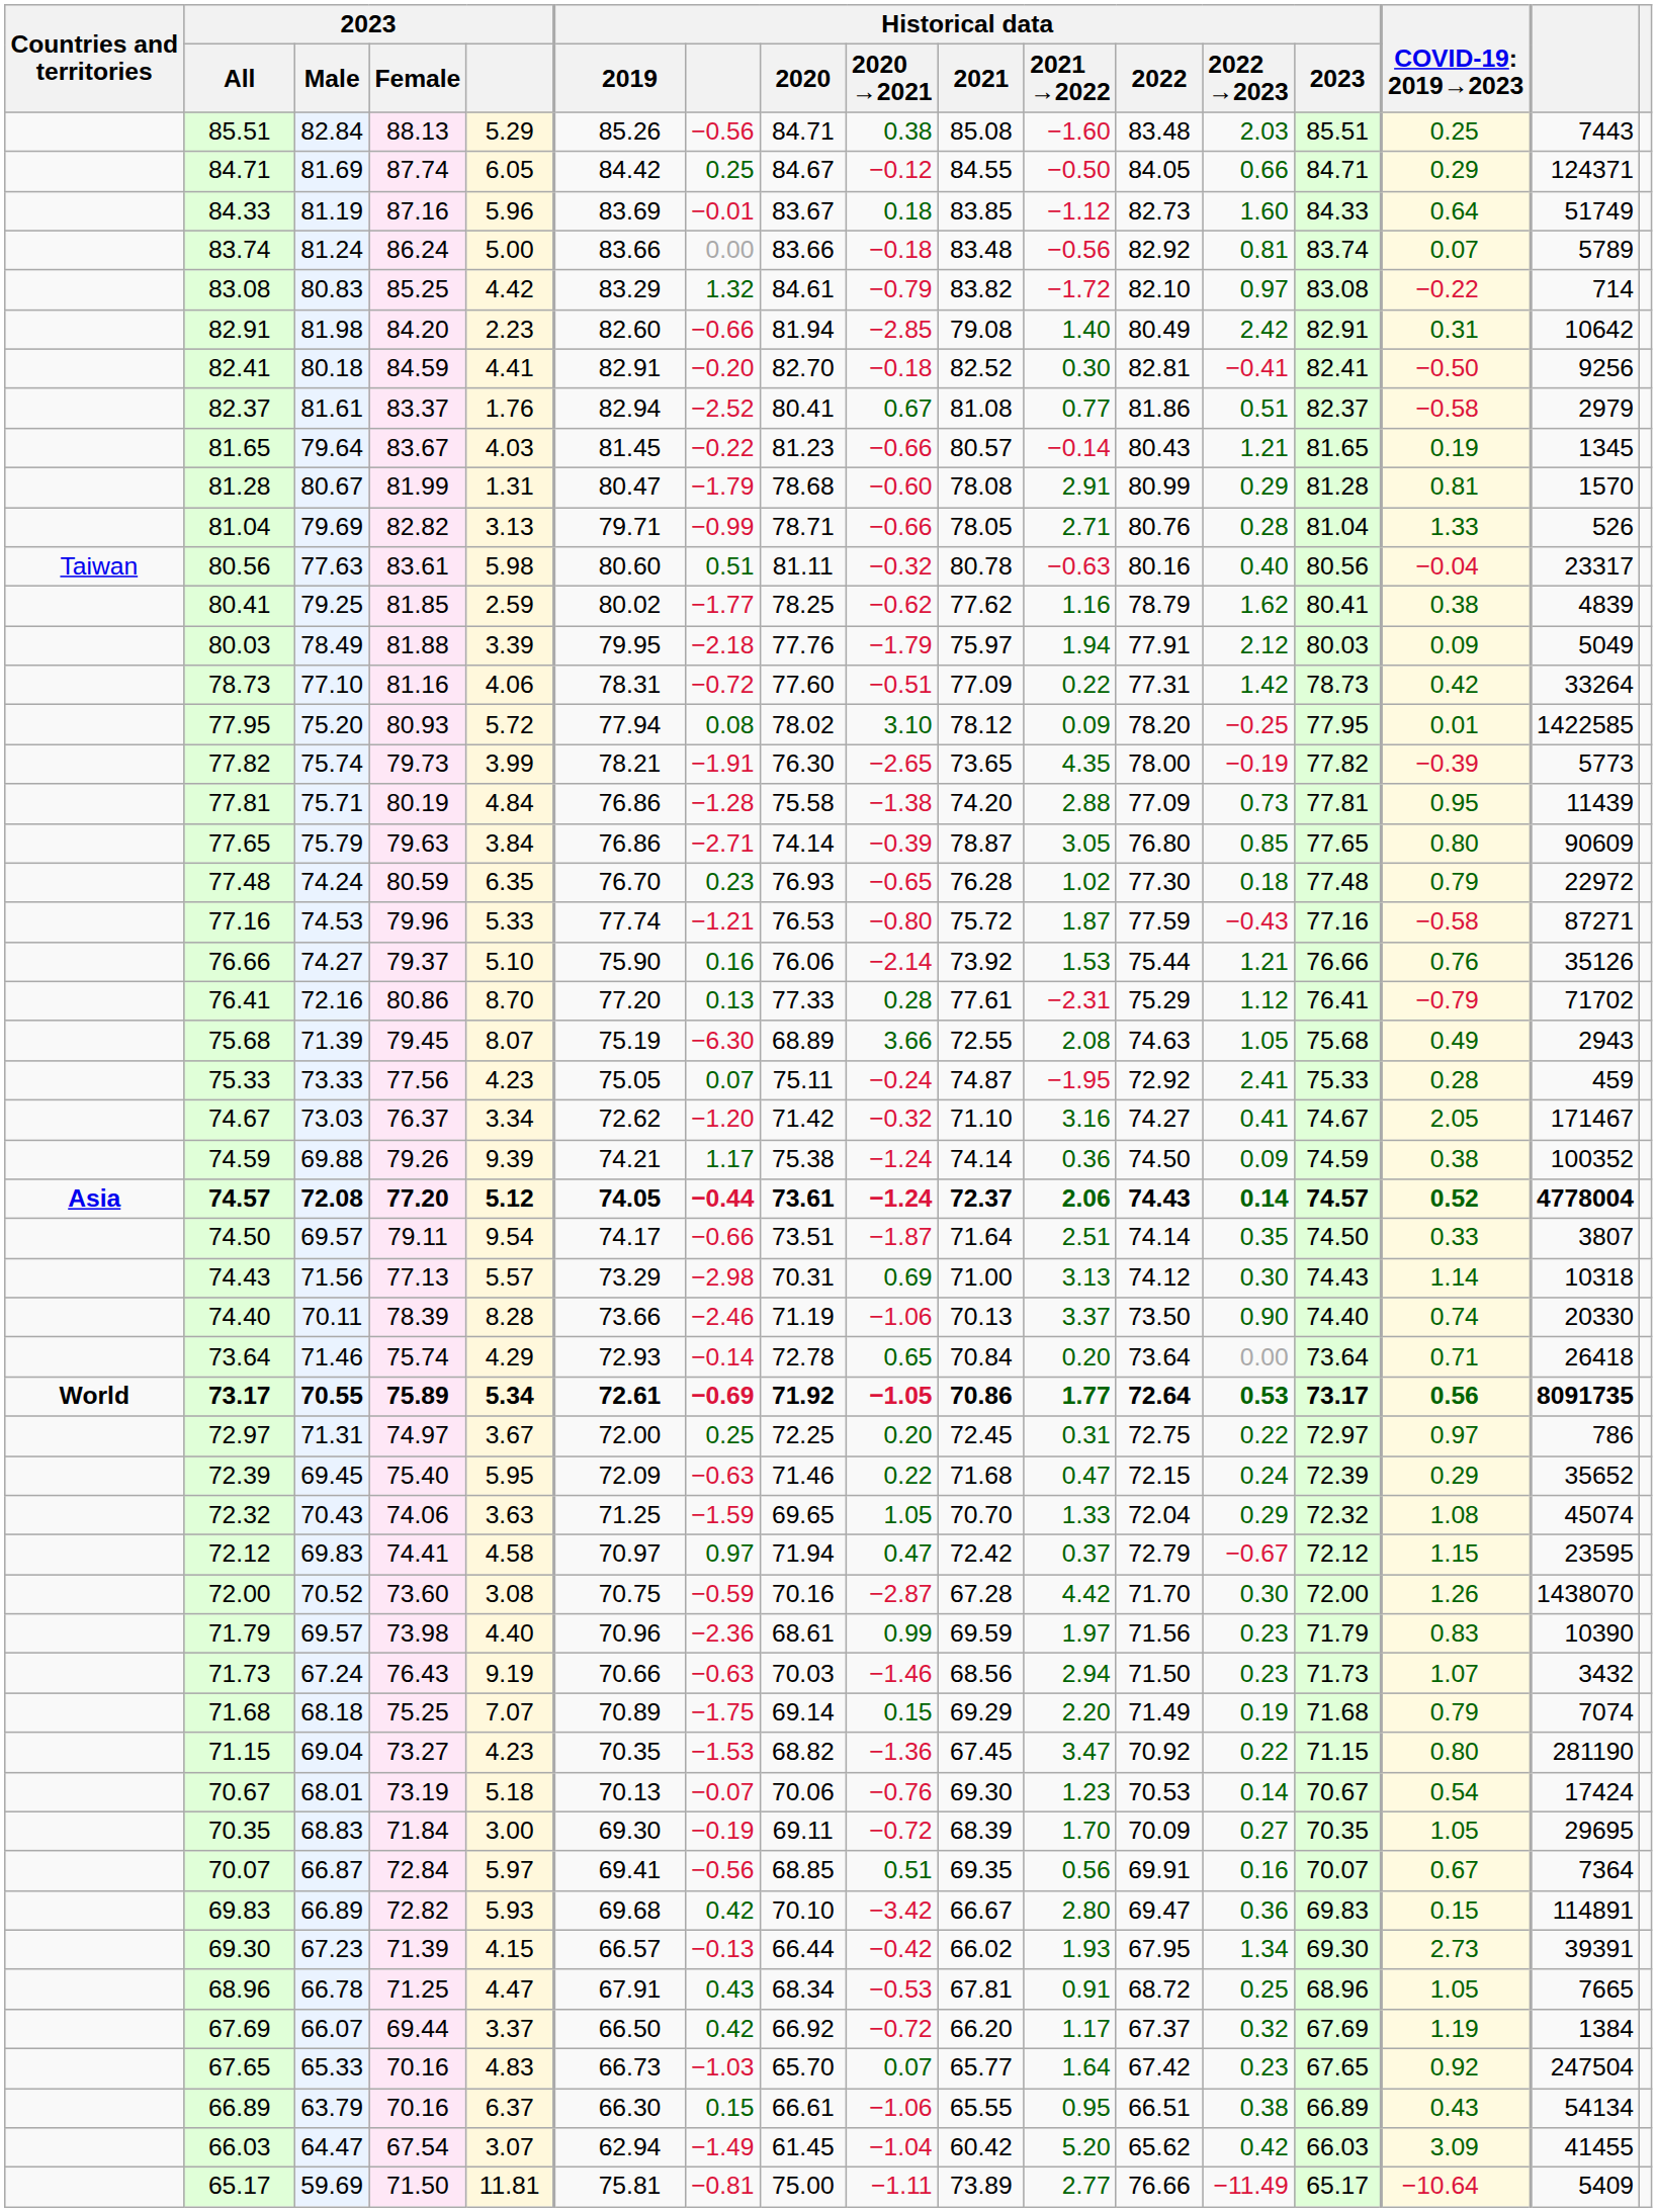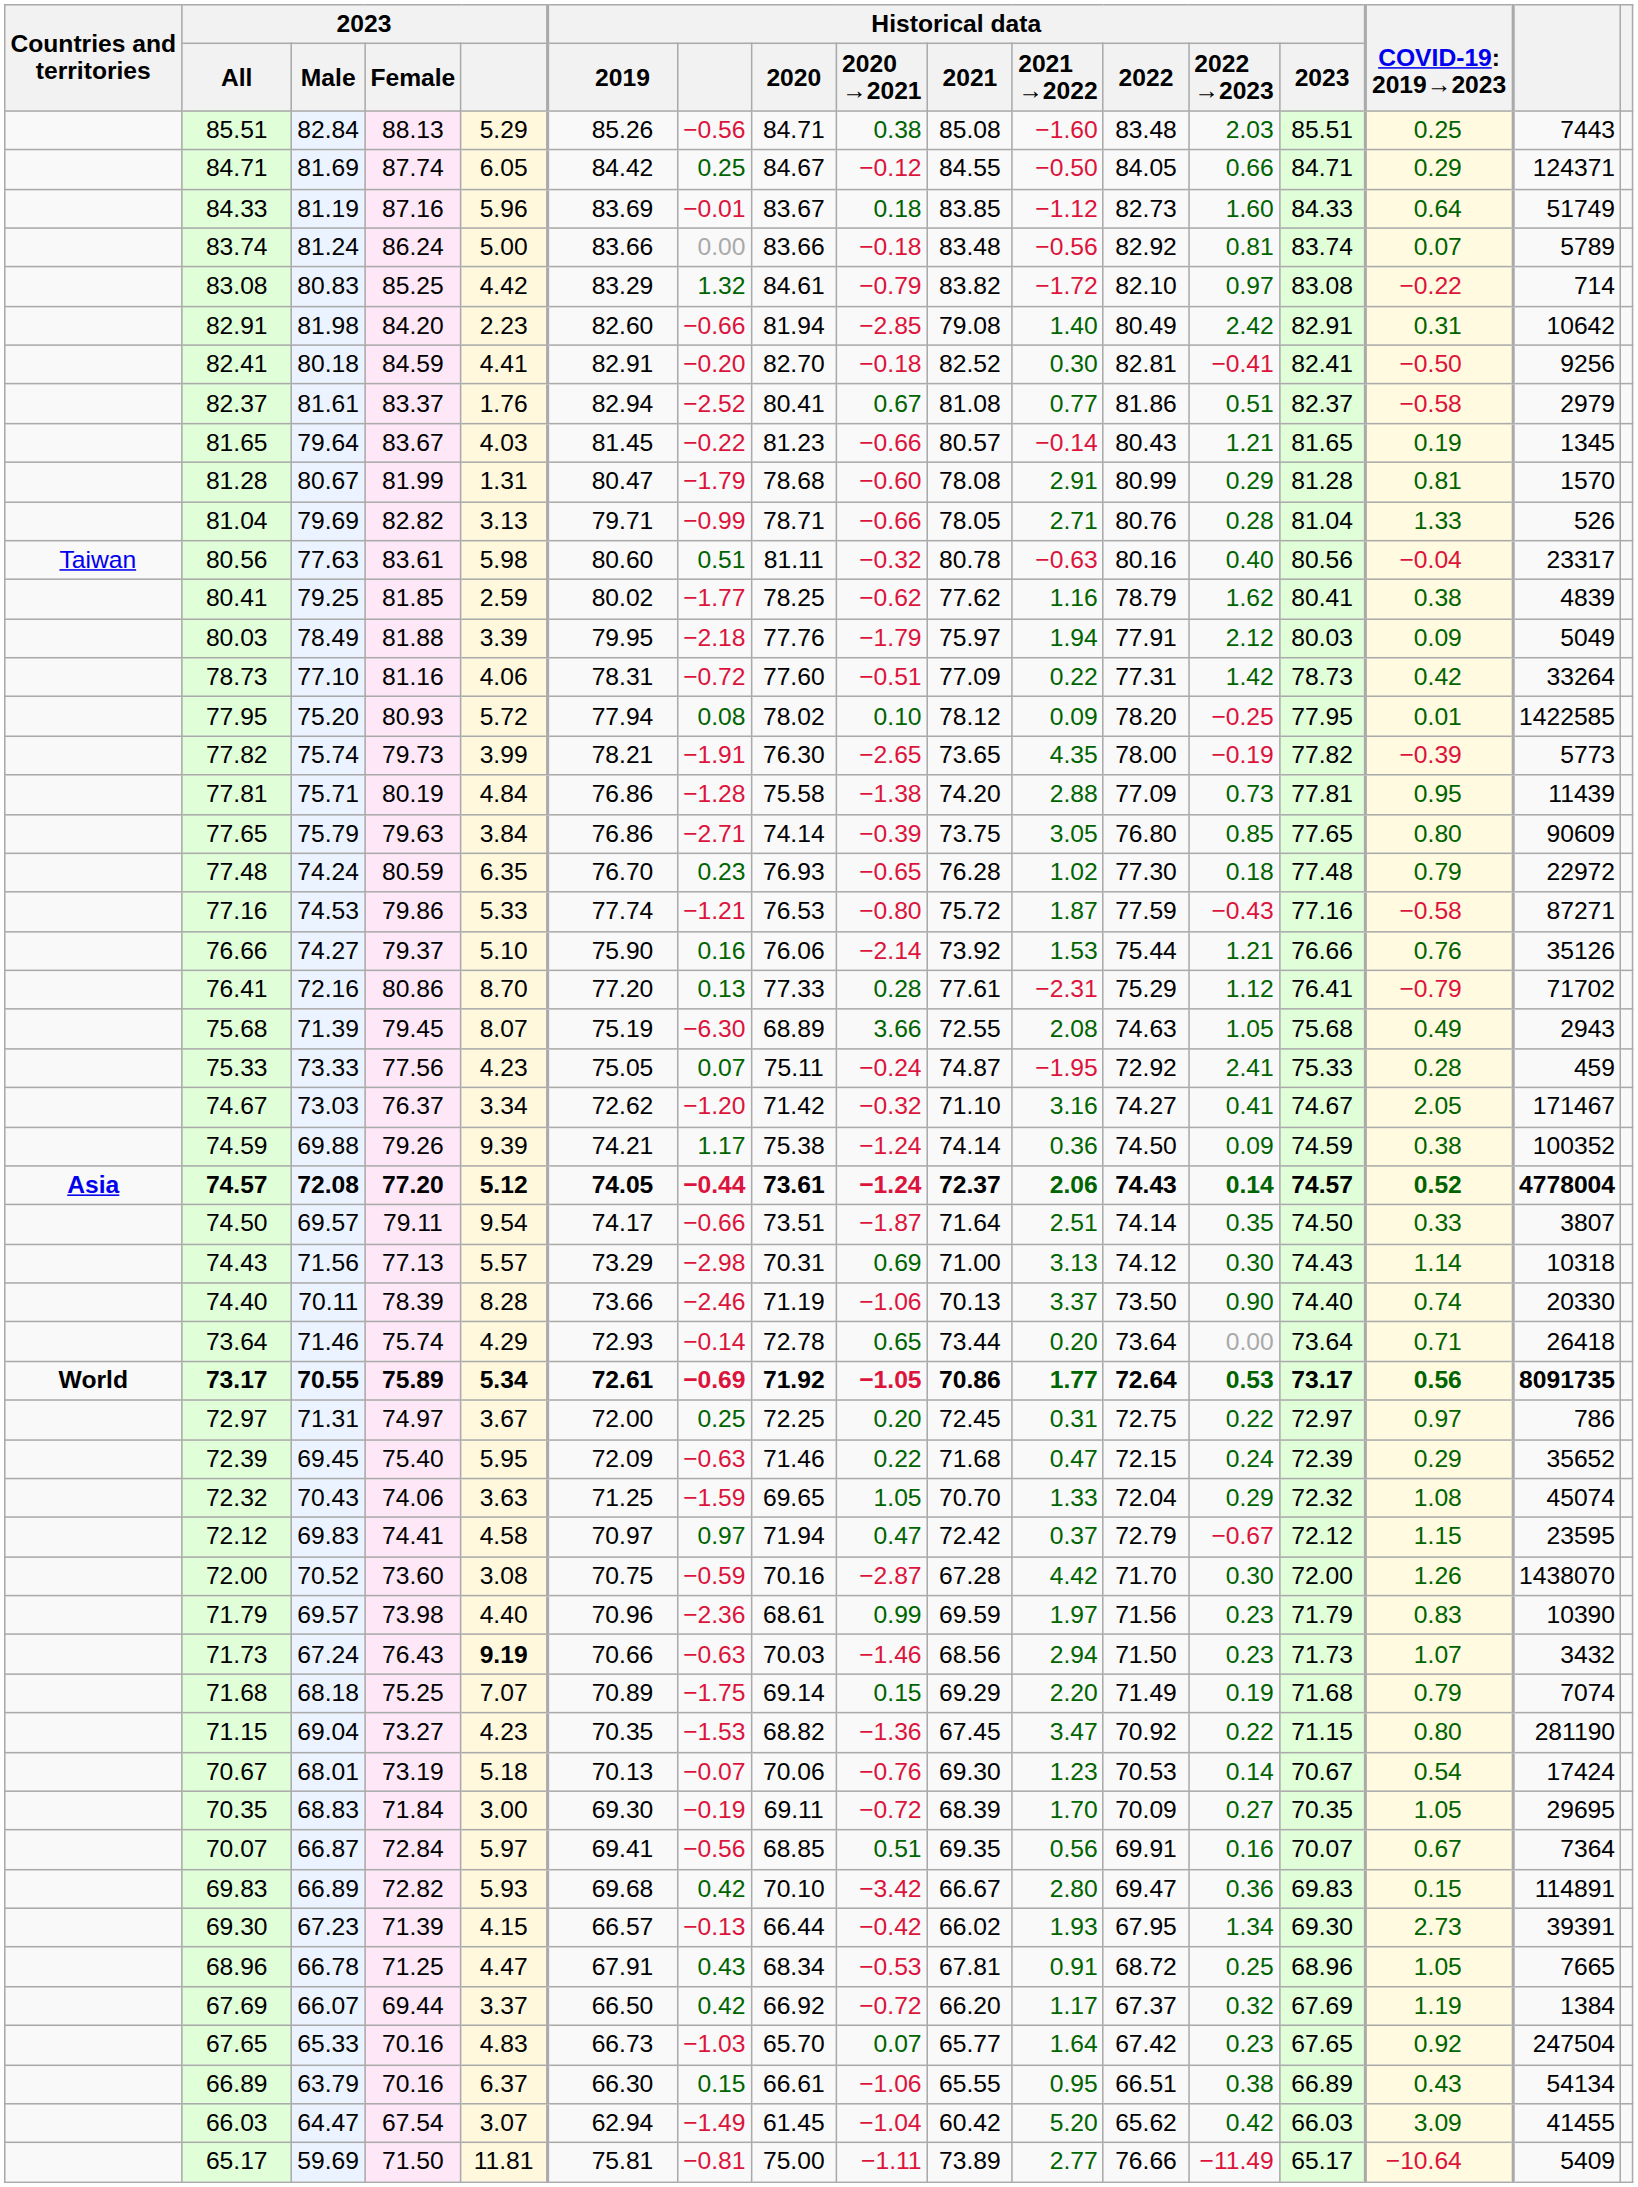row 18 | Historical data / 2020 →2021: 3.10 -> 0.10
row 21 | Historical data / 2021: 78.87 -> 73.75
row 23 | 2023 / Female: 79.96 -> 79.86
row 34 | Historical data / 2021: 70.84 -> 73.44
row 42 | 2023: normal -> bold
